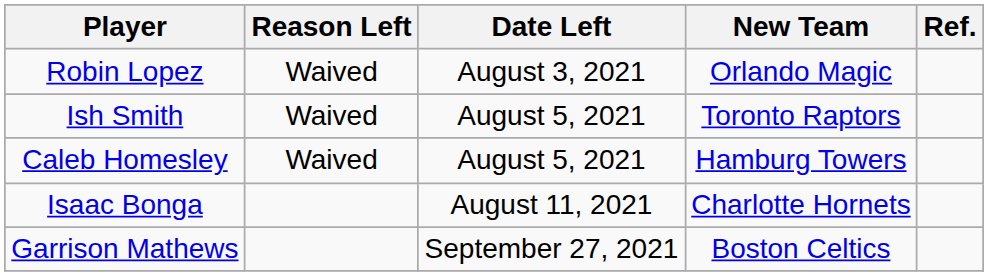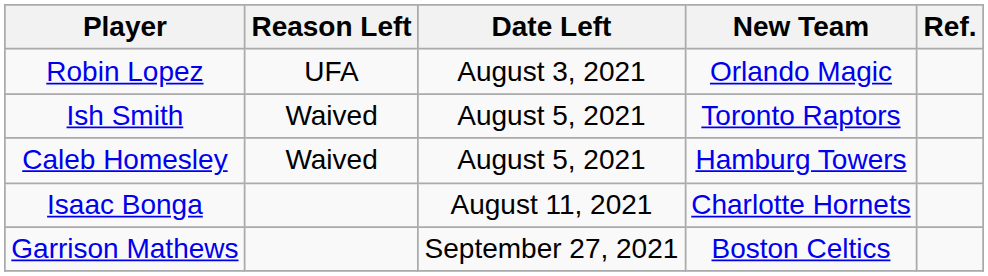Robin Lopez | Reason Left: Waived -> UFA
